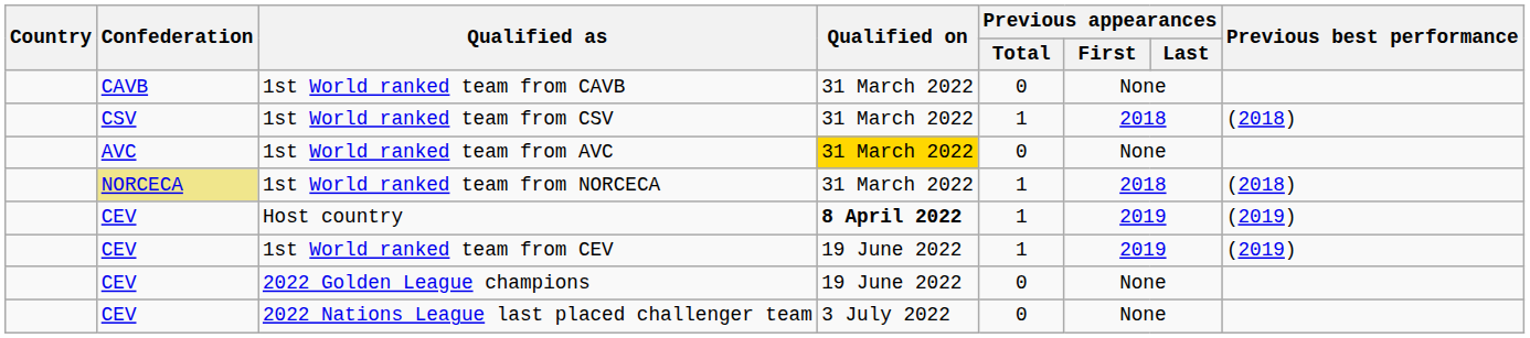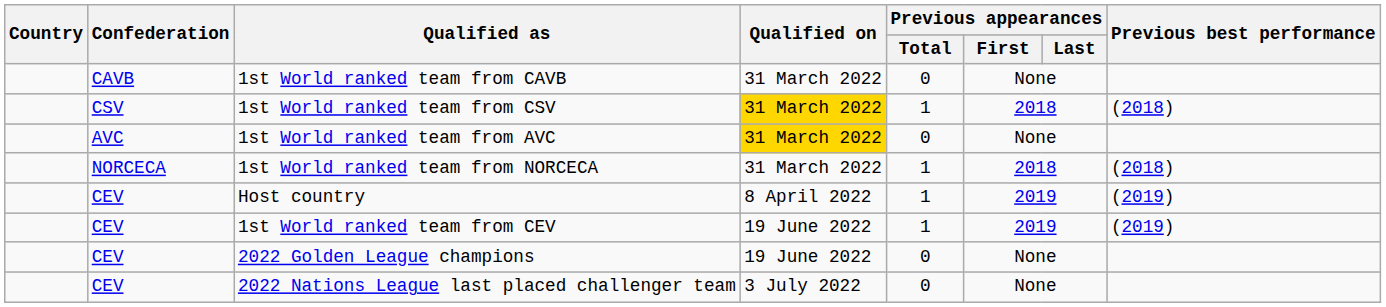1st World ranked team from CSV | Qualified on: no background -> gold background
1st World ranked team from NORCECA | Confederation: khaki background -> no background
Host country | Qualified on: bold -> normal
